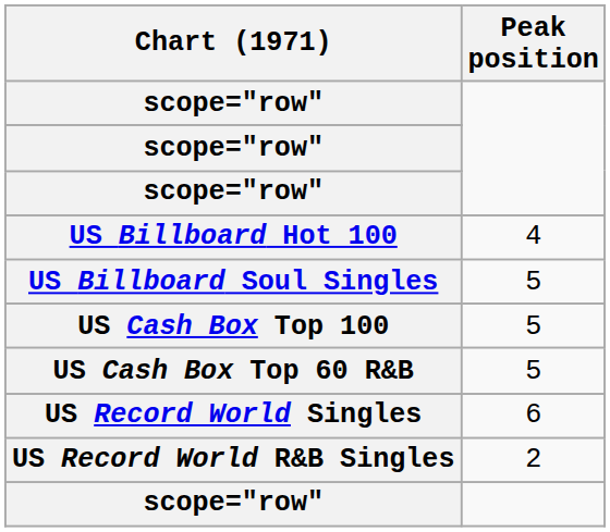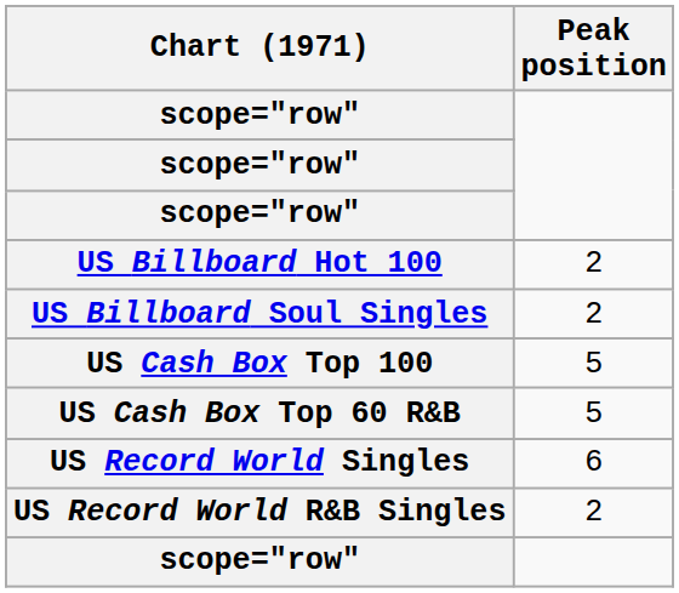US Billboard Hot 100 | Peak position: 4 -> 2
US Billboard Soul Singles | Peak position: 5 -> 2
